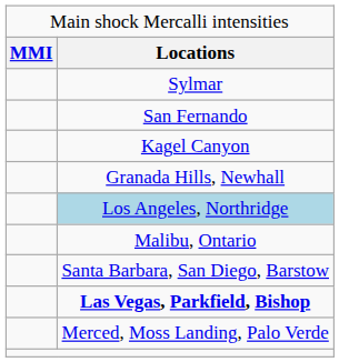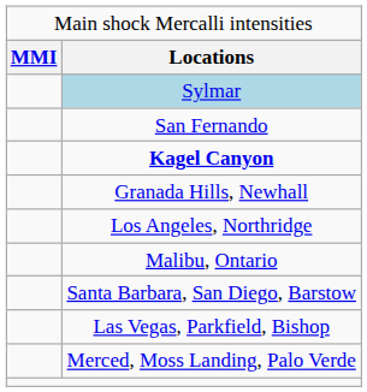Sylmar | column 2: no background -> lightblue background
Kagel Canyon | column 2: normal -> bold
Los Angeles, Northridge | column 2: lightblue background -> no background
Las Vegas, Parkfield, Bishop | column 2: bold -> normal
